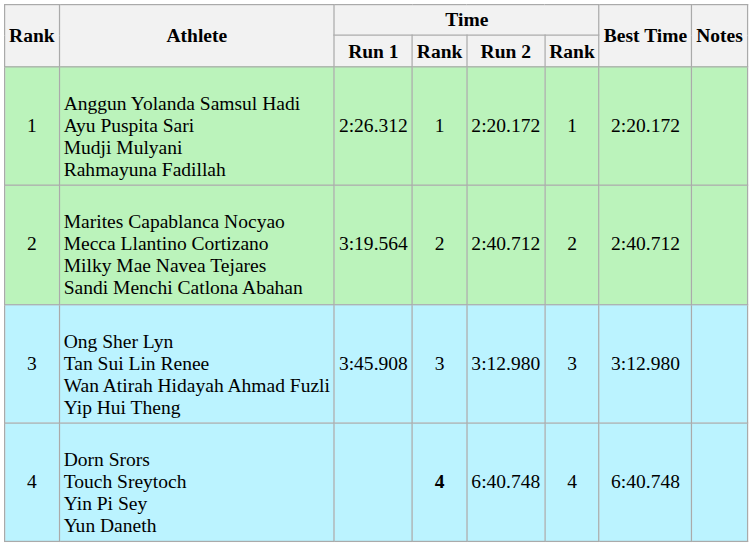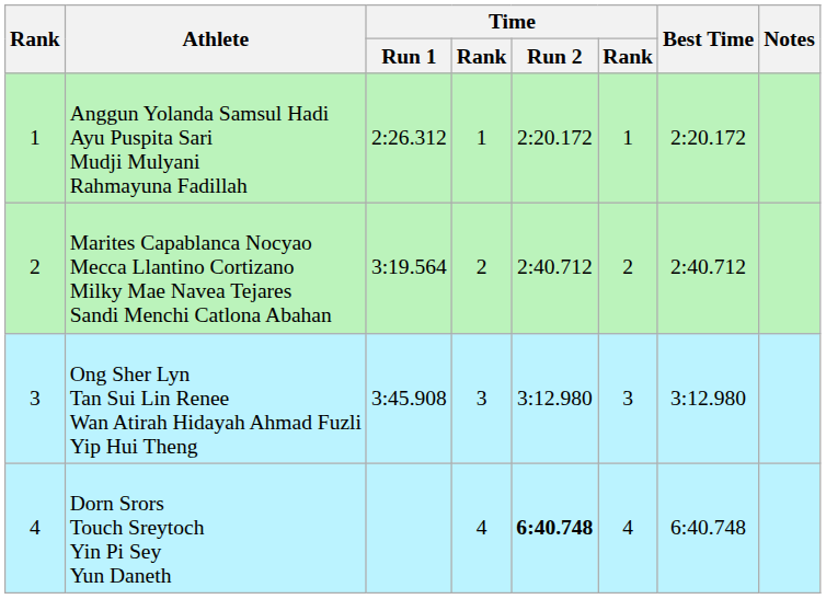Dorn Srors Touch Sreytoch Yin Pi Sey Yun Daneth | column 4: bold -> normal
Dorn Srors Touch Sreytoch Yin Pi Sey Yun Daneth | Time / Run 2: normal -> bold
